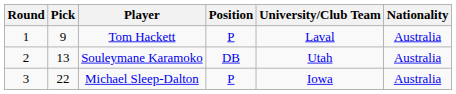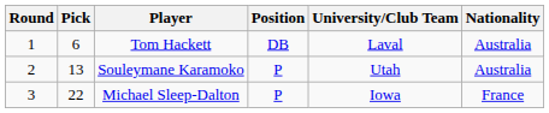Tom Hackett | Pick: 9 -> 6
Tom Hackett | Position: P -> DB
Souleymane Karamoko | Position: DB -> P
Michael Sleep-Dalton | Nationality: Australia -> France
